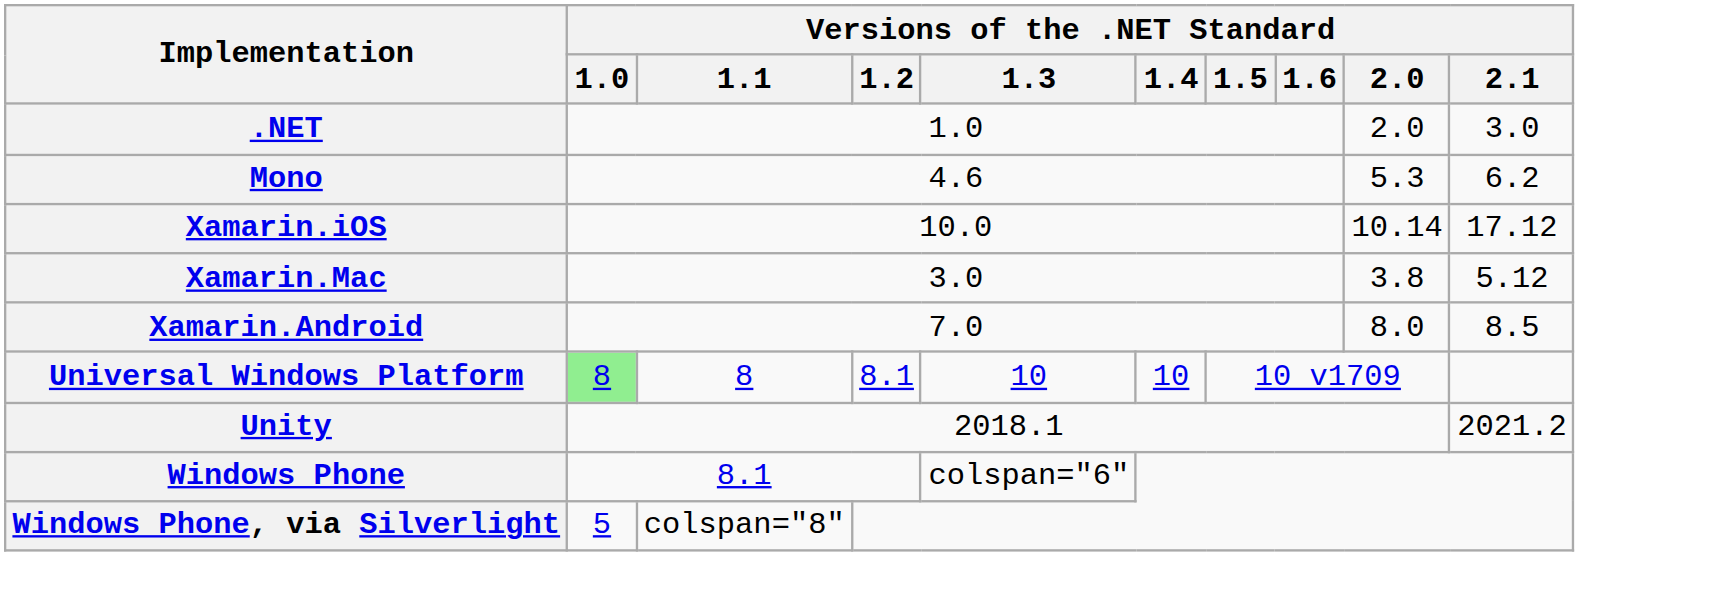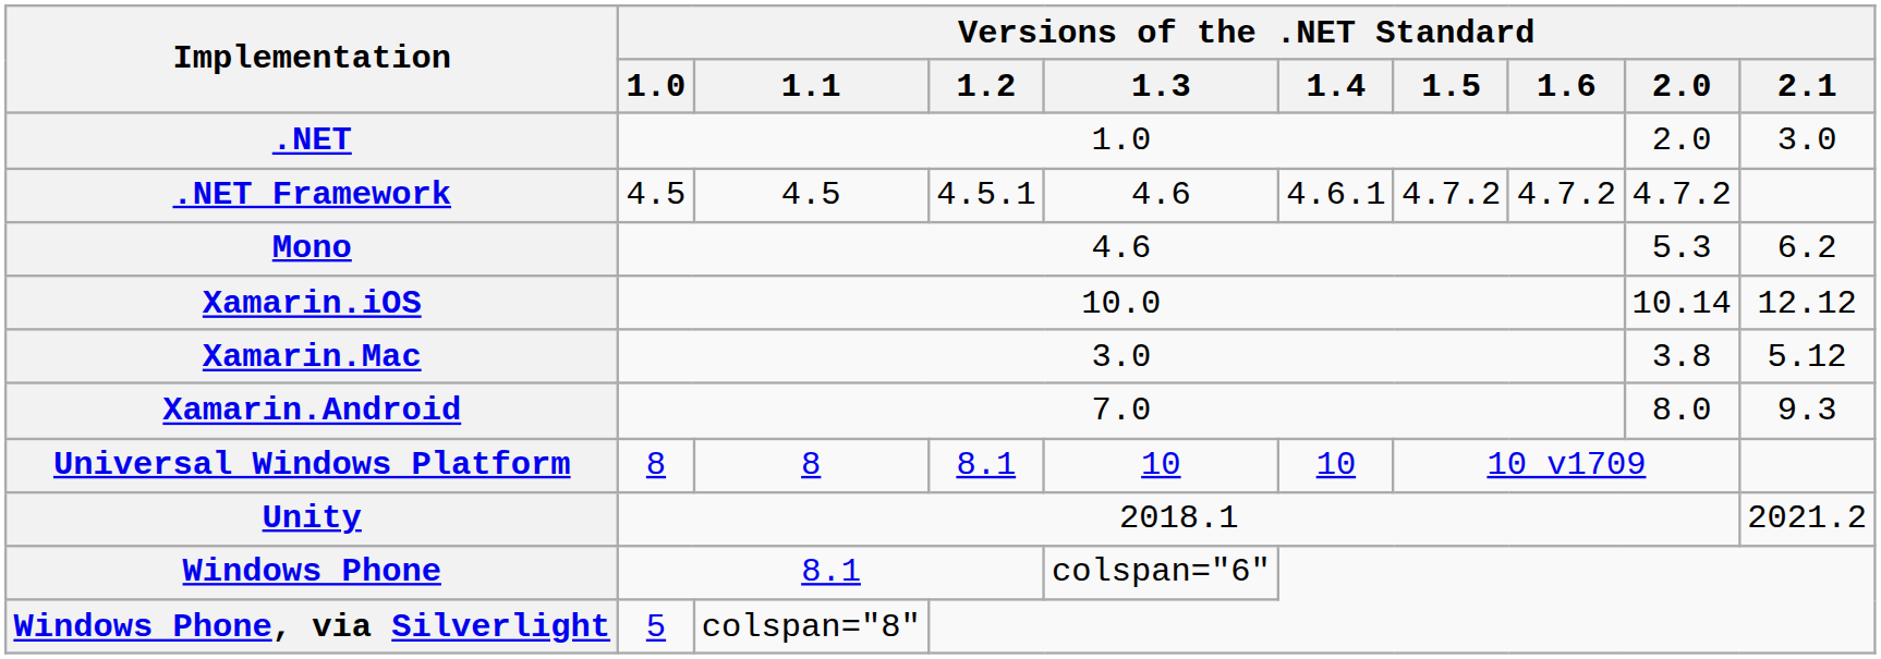+ row: .NET Framework | 4.5 | 4.5 | 4.5.1 | 4.6 | 4.6.1 | 4.7.2 | 4.7.2 | 4.7.2
Xamarin.iOS | Versions of the .NET Standard / 2.1: 17.12 -> 12.12
Xamarin.Android | Versions of the .NET Standard / 2.1: 8.5 -> 9.3
Universal Windows Platform | Versions of the .NET Standard / 1.0: lightgreen background -> no background
